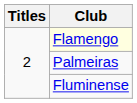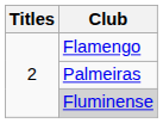Flamengo | Club: lightyellow background -> no background
Fluminense | Club: no background -> lightgrey background
